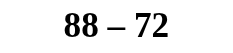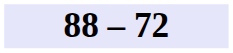row 1 | column 1: no background -> lavender background
